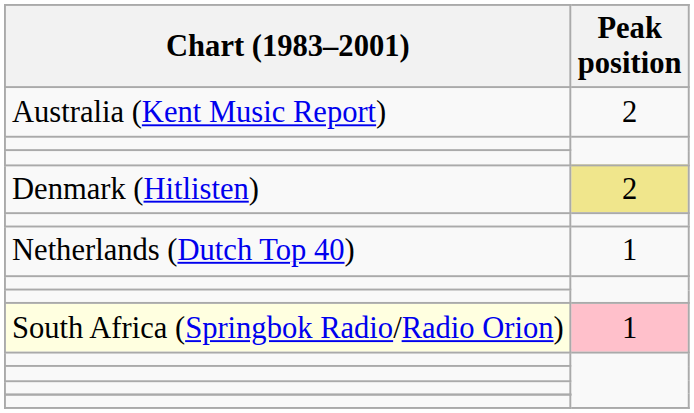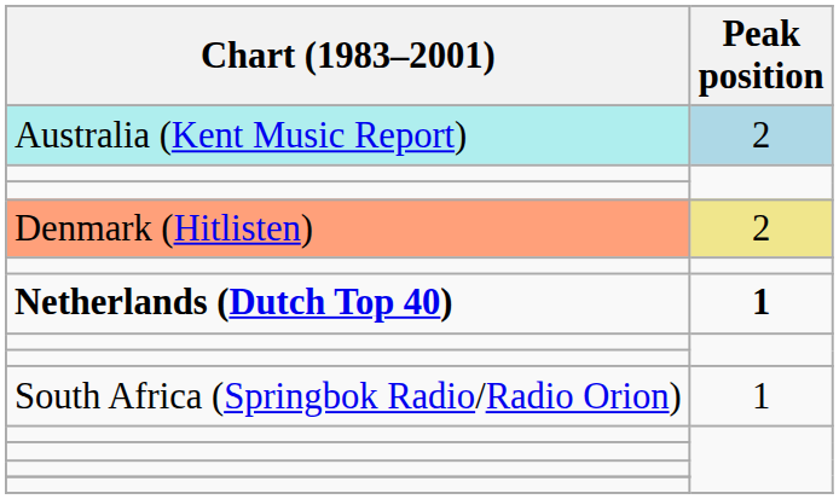row 2 | Chart (1983–2001): no background -> paleturquoise background
row 2 | Peak position: no background -> lightblue background
row 5 | Chart (1983–2001): no background -> lightsalmon background
row 7 | Chart (1983–2001): normal -> bold
row 7 | Peak position: normal -> bold
row 10 | Chart (1983–2001): lightyellow background -> no background
row 10 | Peak position: pink background -> no background
